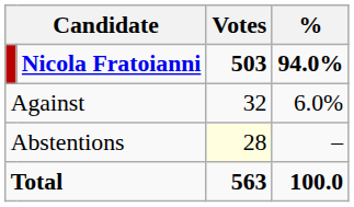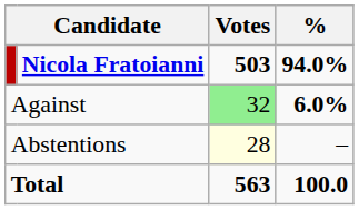Against | Votes: no background -> lightgreen background
Against | %: normal -> bold
